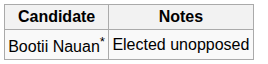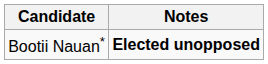Bootii Nauan* | Notes: normal -> bold
